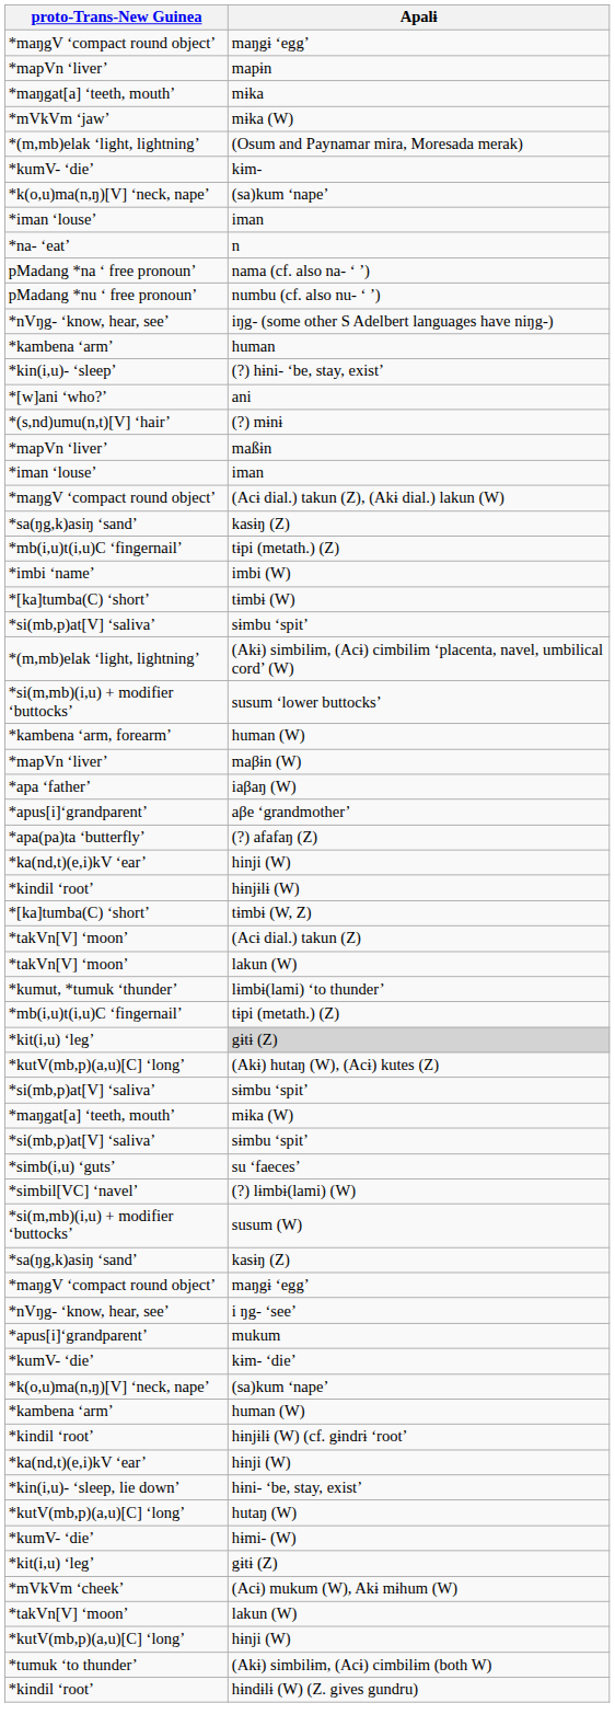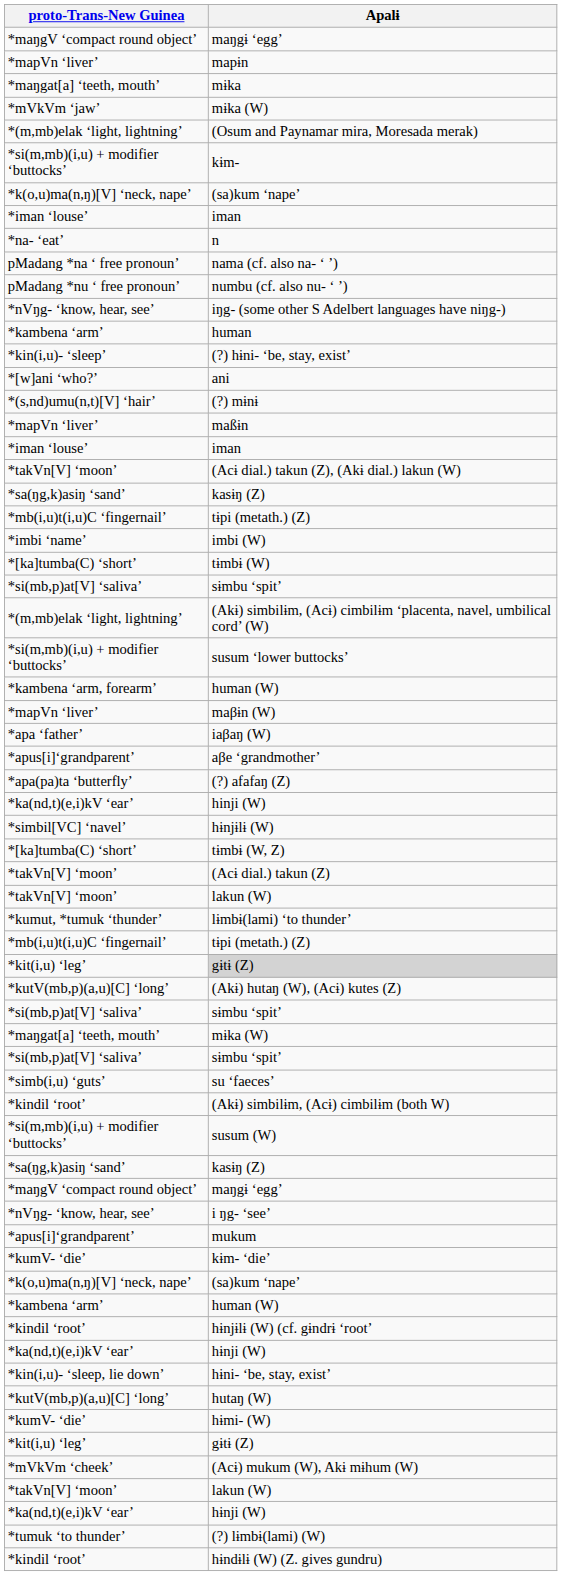row 7 | proto-Trans-New Guinea: *kumV- ‘die’ -> *si(m,mb)(i,u) + modifier ‘buttocks’
row 20 | proto-Trans-New Guinea: *maŋgV ‘compact round object’ -> *takVn[V] ‘moon’
row 34 | proto-Trans-New Guinea: *kindil ‘root’ -> *simbil[VC] ‘navel’
row 46 | proto-Trans-New Guinea: *simbil[VC] ‘navel’ -> *kindil ‘root’
row 46 | Apalɨ: (?) lɨmbɨ(lami) (W) -> (Akɨ) simbilɨm, (Acɨ) cimbilɨm (both W)
row 63 | proto-Trans-New Guinea: *kutV(mb,p)(a,u)[C] ‘long’ -> *ka(nd,t)(e,i)kV ‘ear’
row 64 | Apalɨ: (Akɨ) simbilɨm, (Acɨ) cimbilɨm (both W) -> (?) lɨmbɨ(lami) (W)
